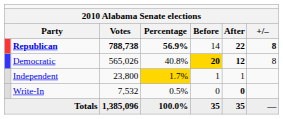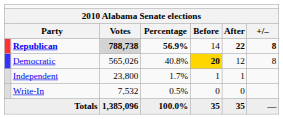Republican | column 3: no background -> lightgrey background
Democratic | column 6: bold -> normal
Independent | column 4: gold background -> no background
Write-In | column 6: bold -> normal
